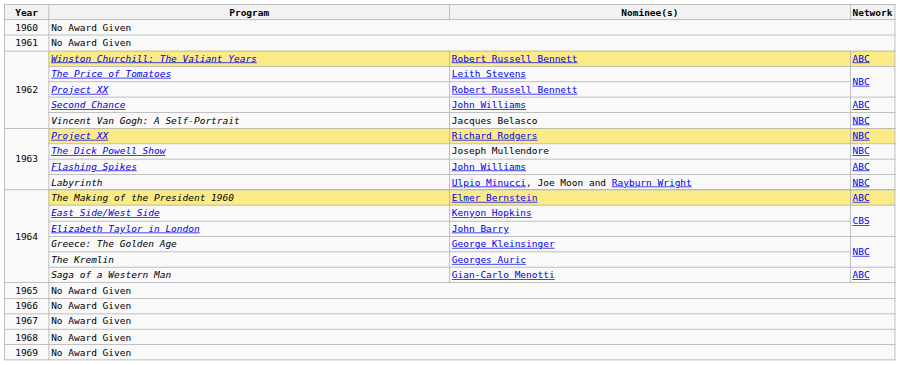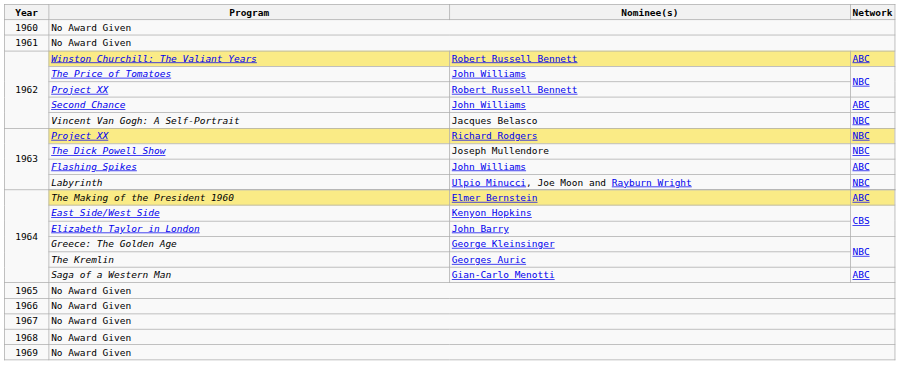The Price of Tomatoes | Nominee(s): Leith Stevens -> John Williams
